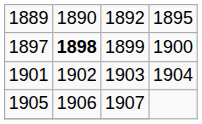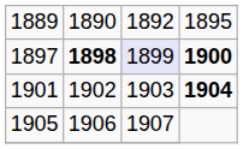1897 | column 3: no background -> lavender background
1897 | column 4: normal -> bold
1901 | column 4: normal -> bold
